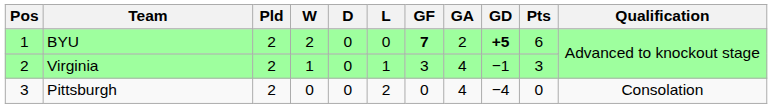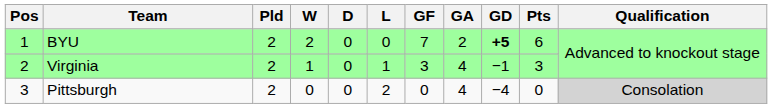BYU | GF: bold -> normal
Pittsburgh | Qualification: no background -> lightgrey background
